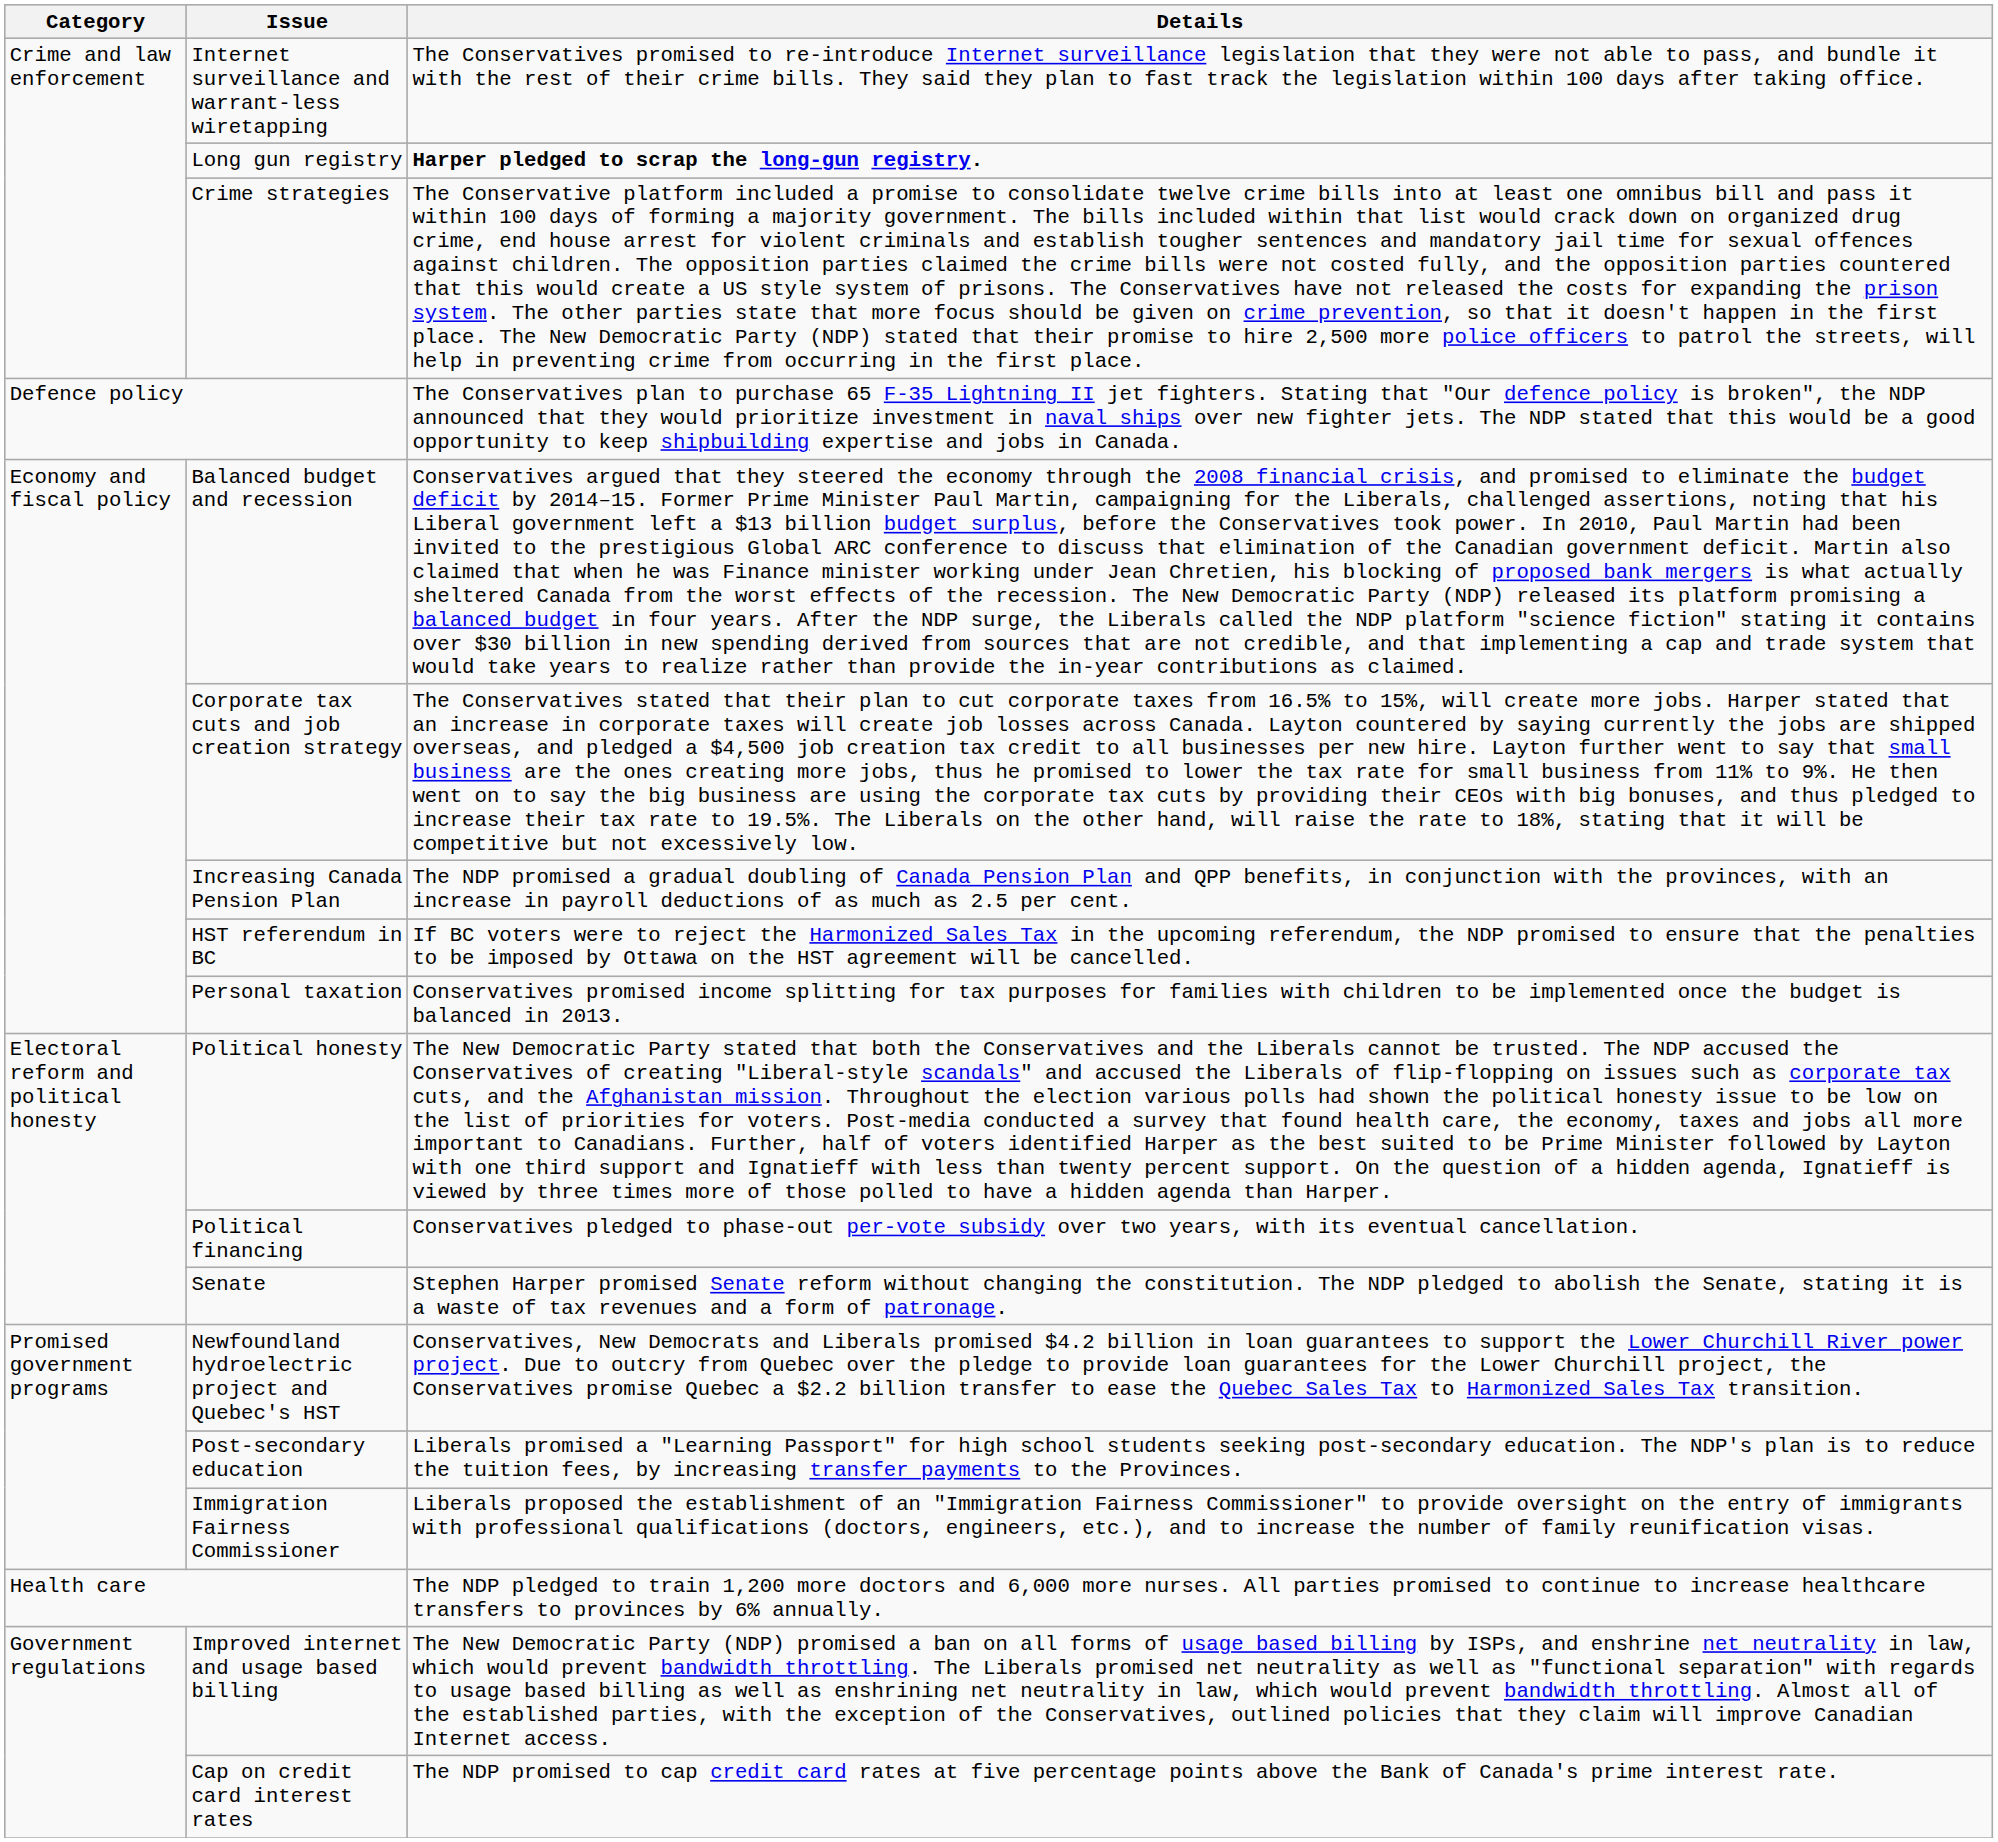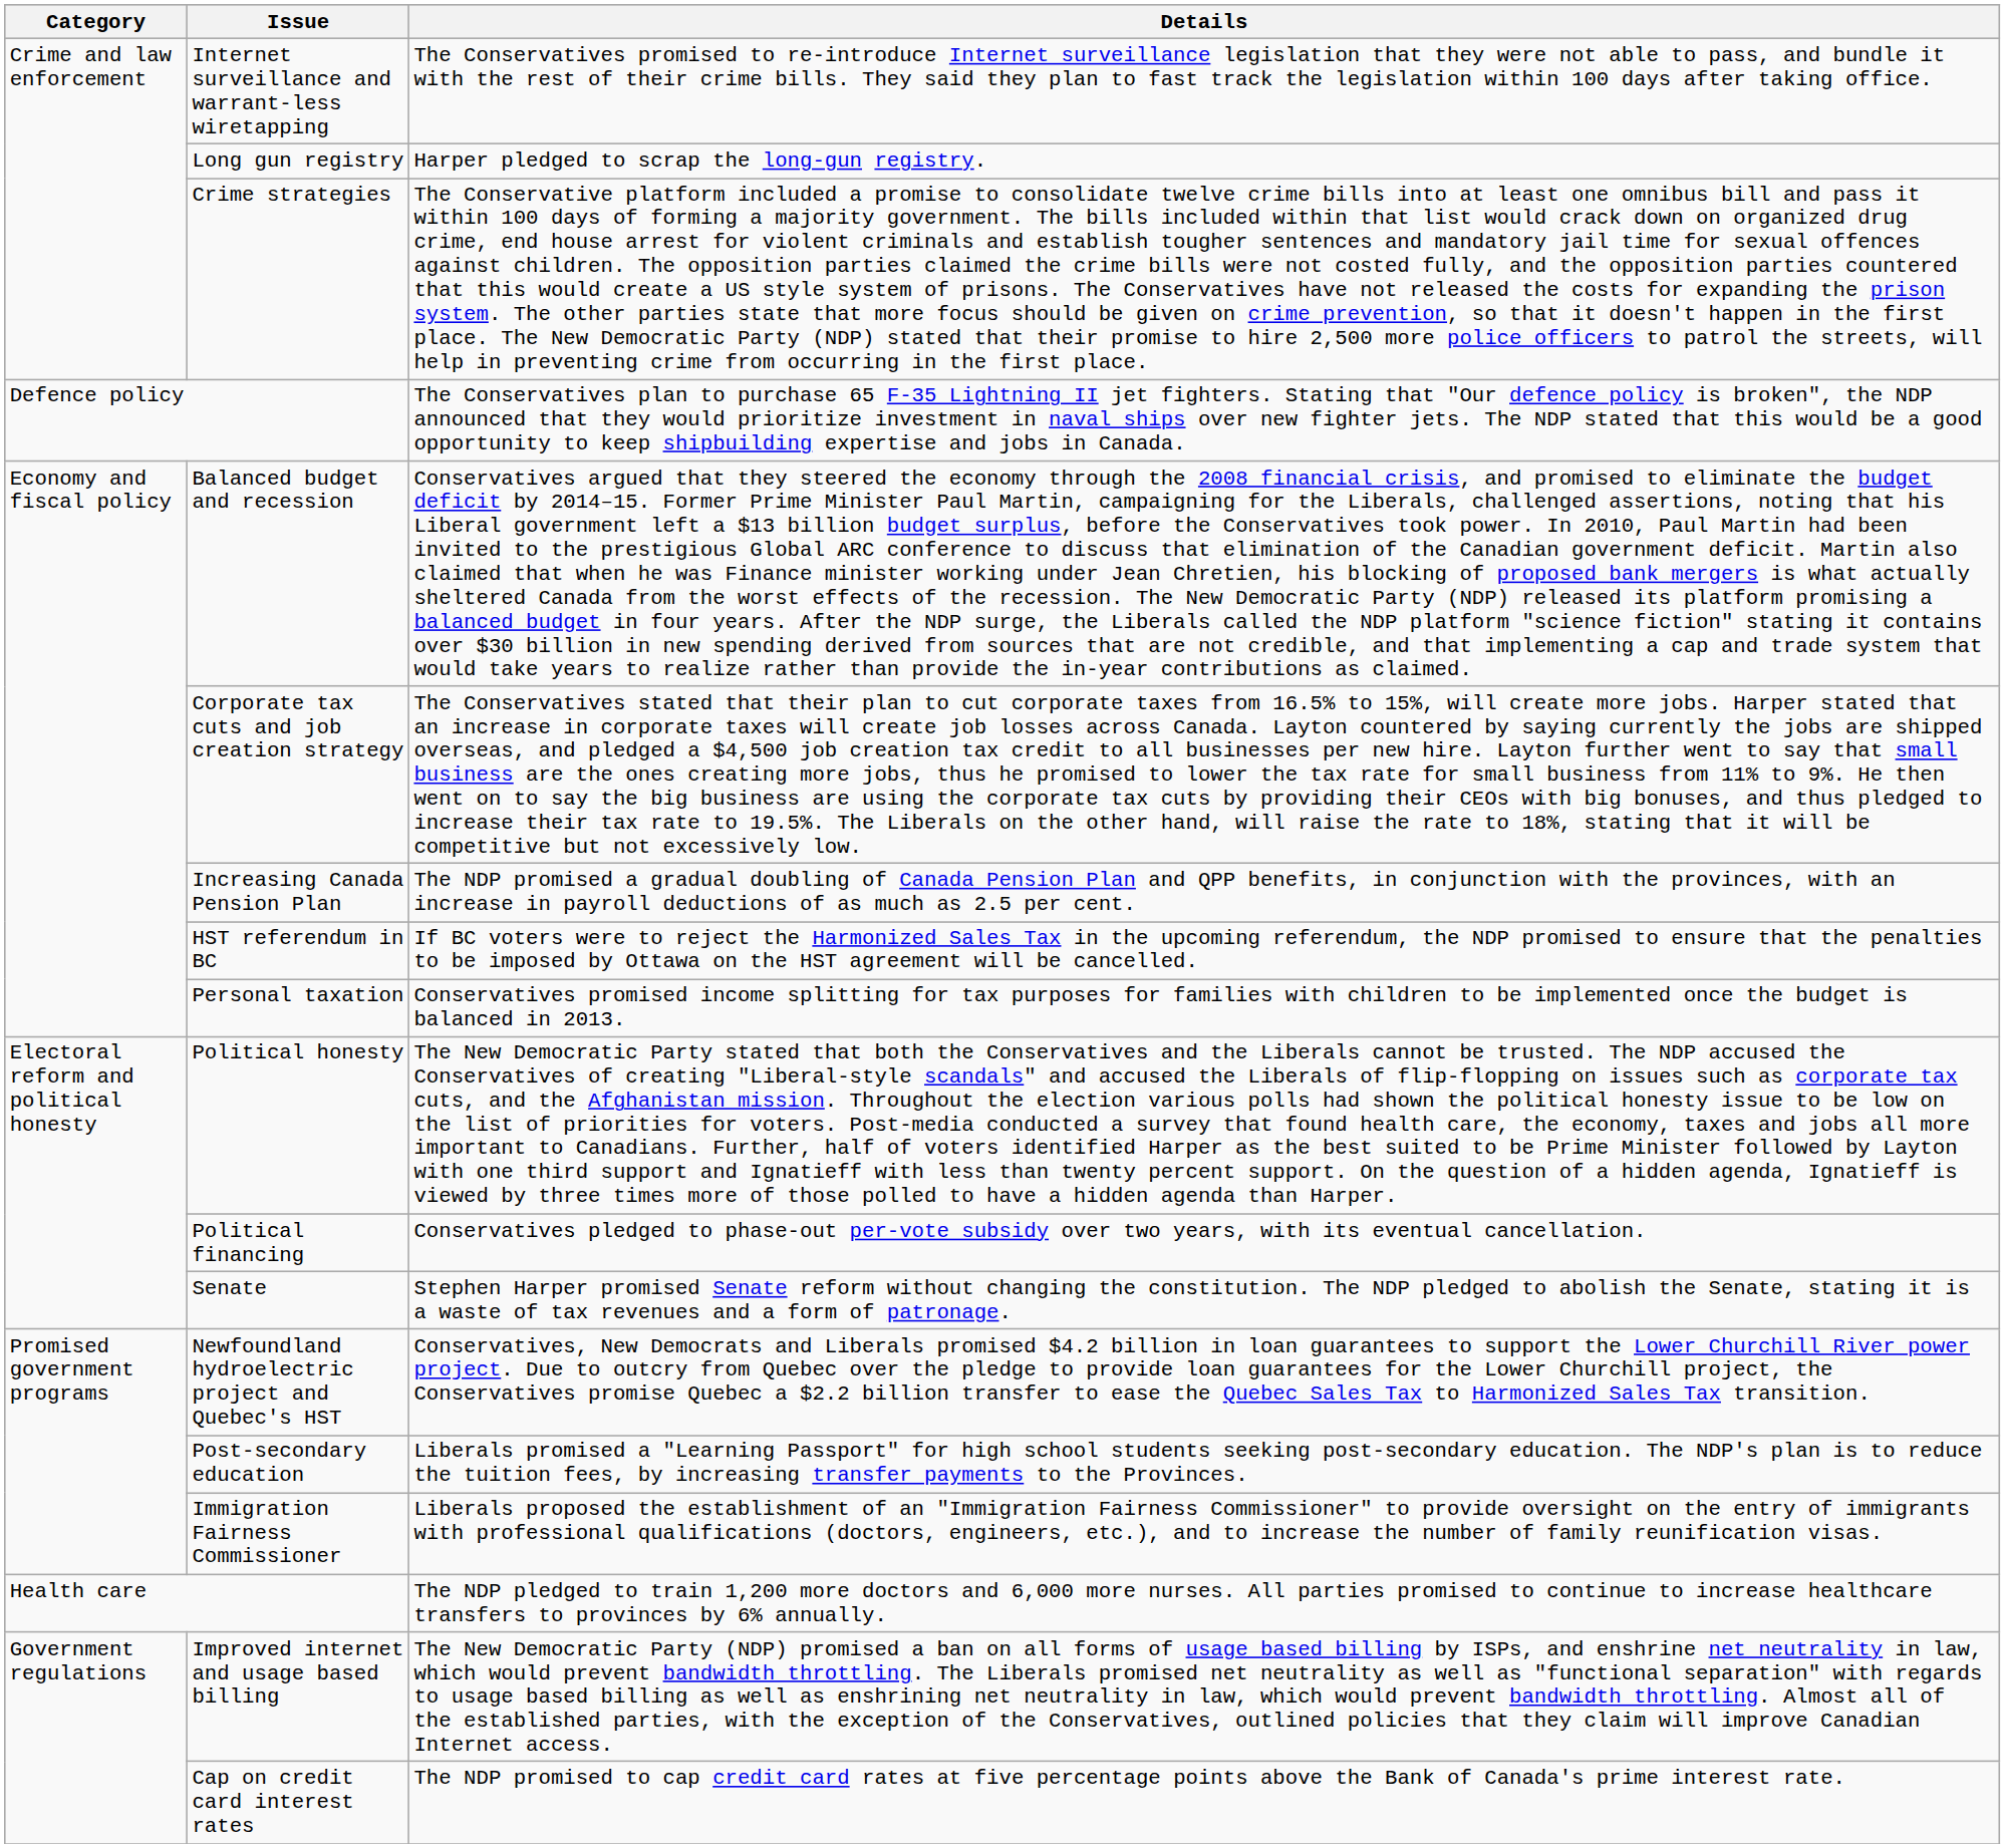Long gun registry | Details: bold -> normal
